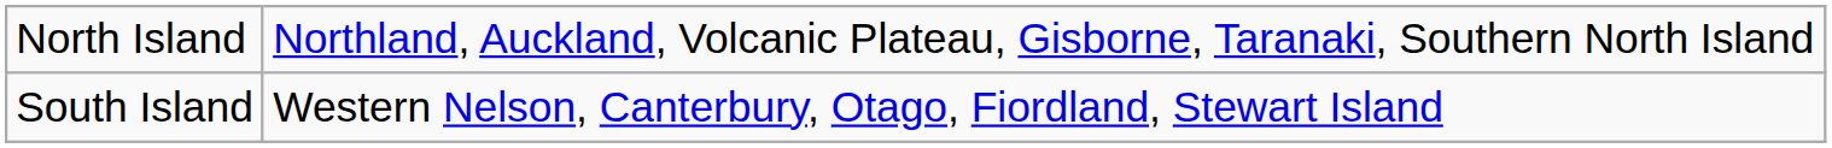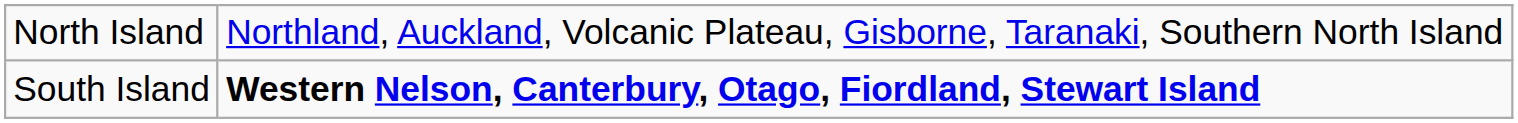South Island | column 2: normal -> bold
